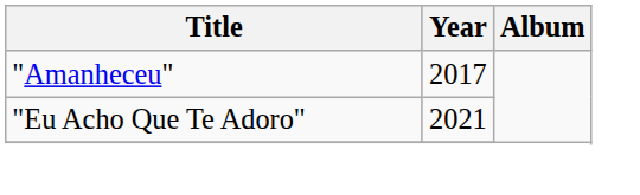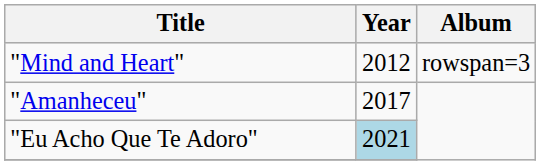+ row: "Mind and Heart" | 2012 | rowspan=3
"Eu Acho Que Te Adoro" | Year: no background -> lightblue background
